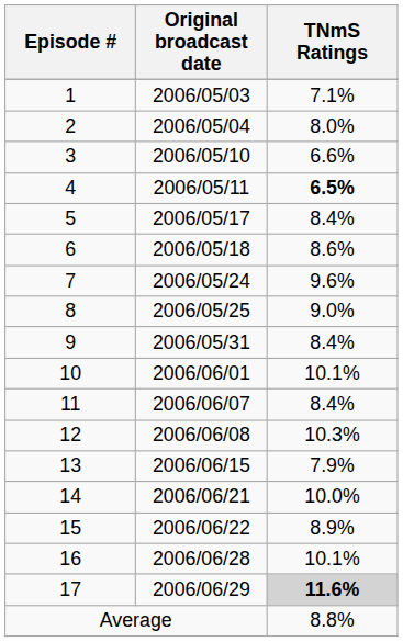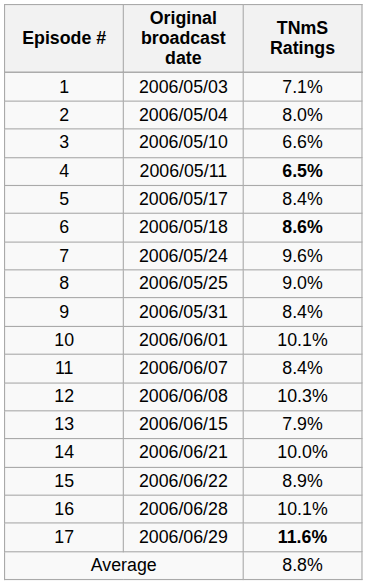6 | TNmS Ratings: normal -> bold
17 | TNmS Ratings: lightgrey background -> no background
